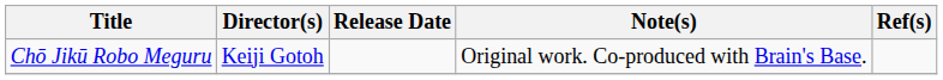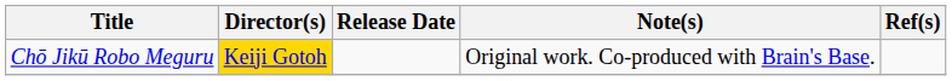Chō Jikū Robo Meguru | Director(s): no background -> gold background
